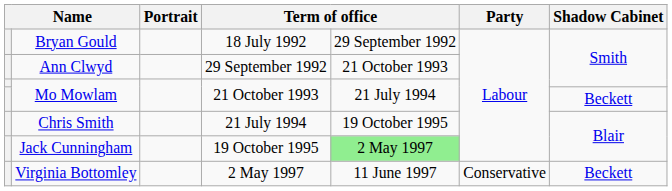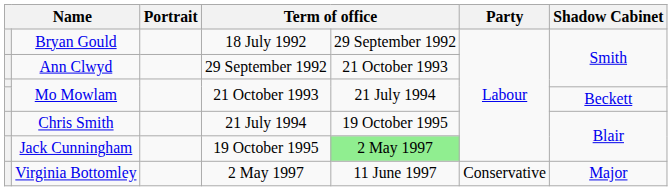Virginia Bottomley | Shadow Cabinet: Beckett -> Major
